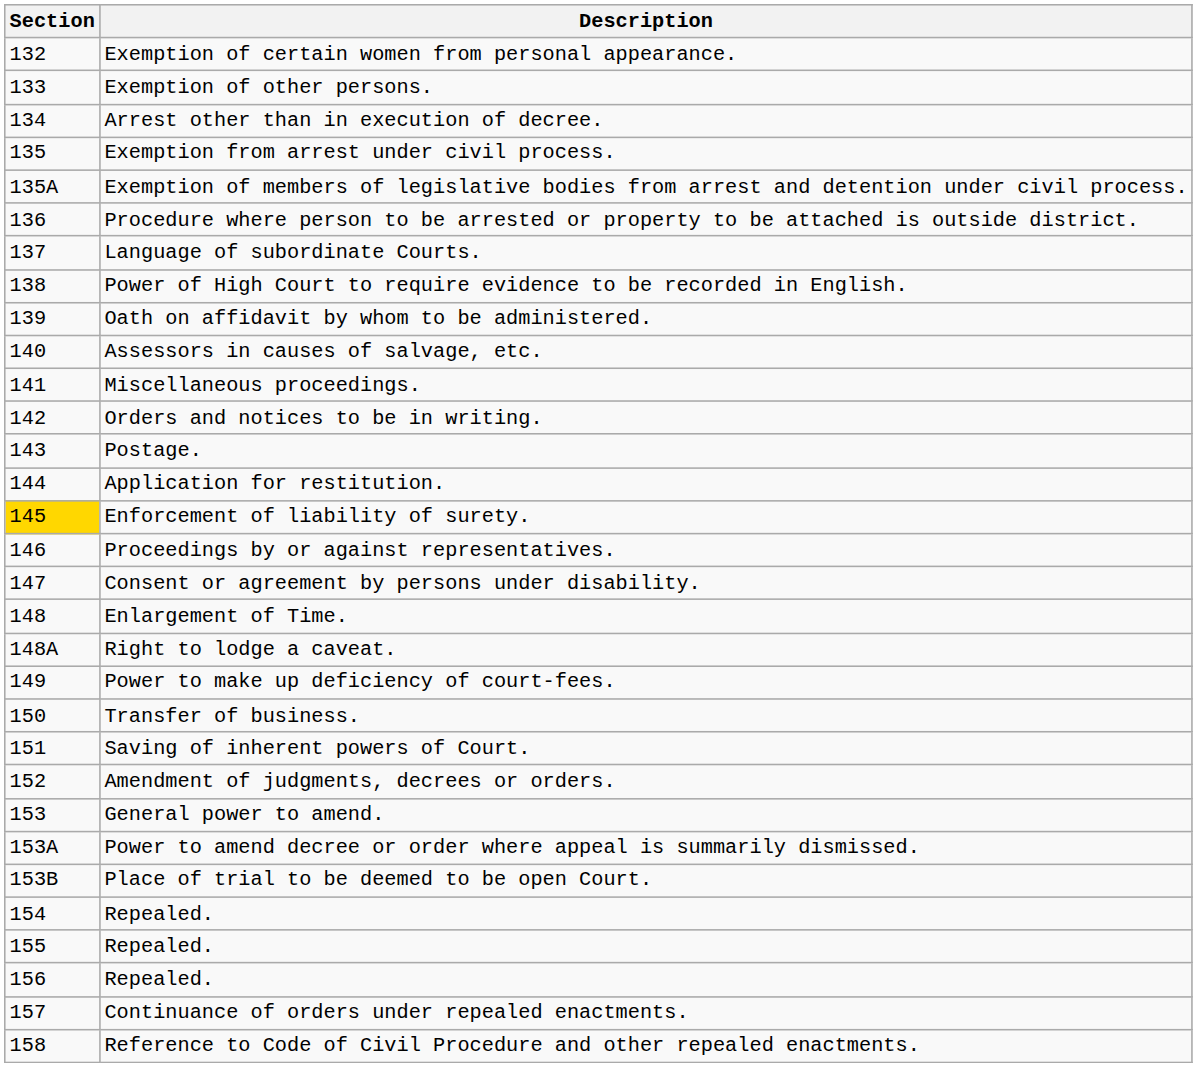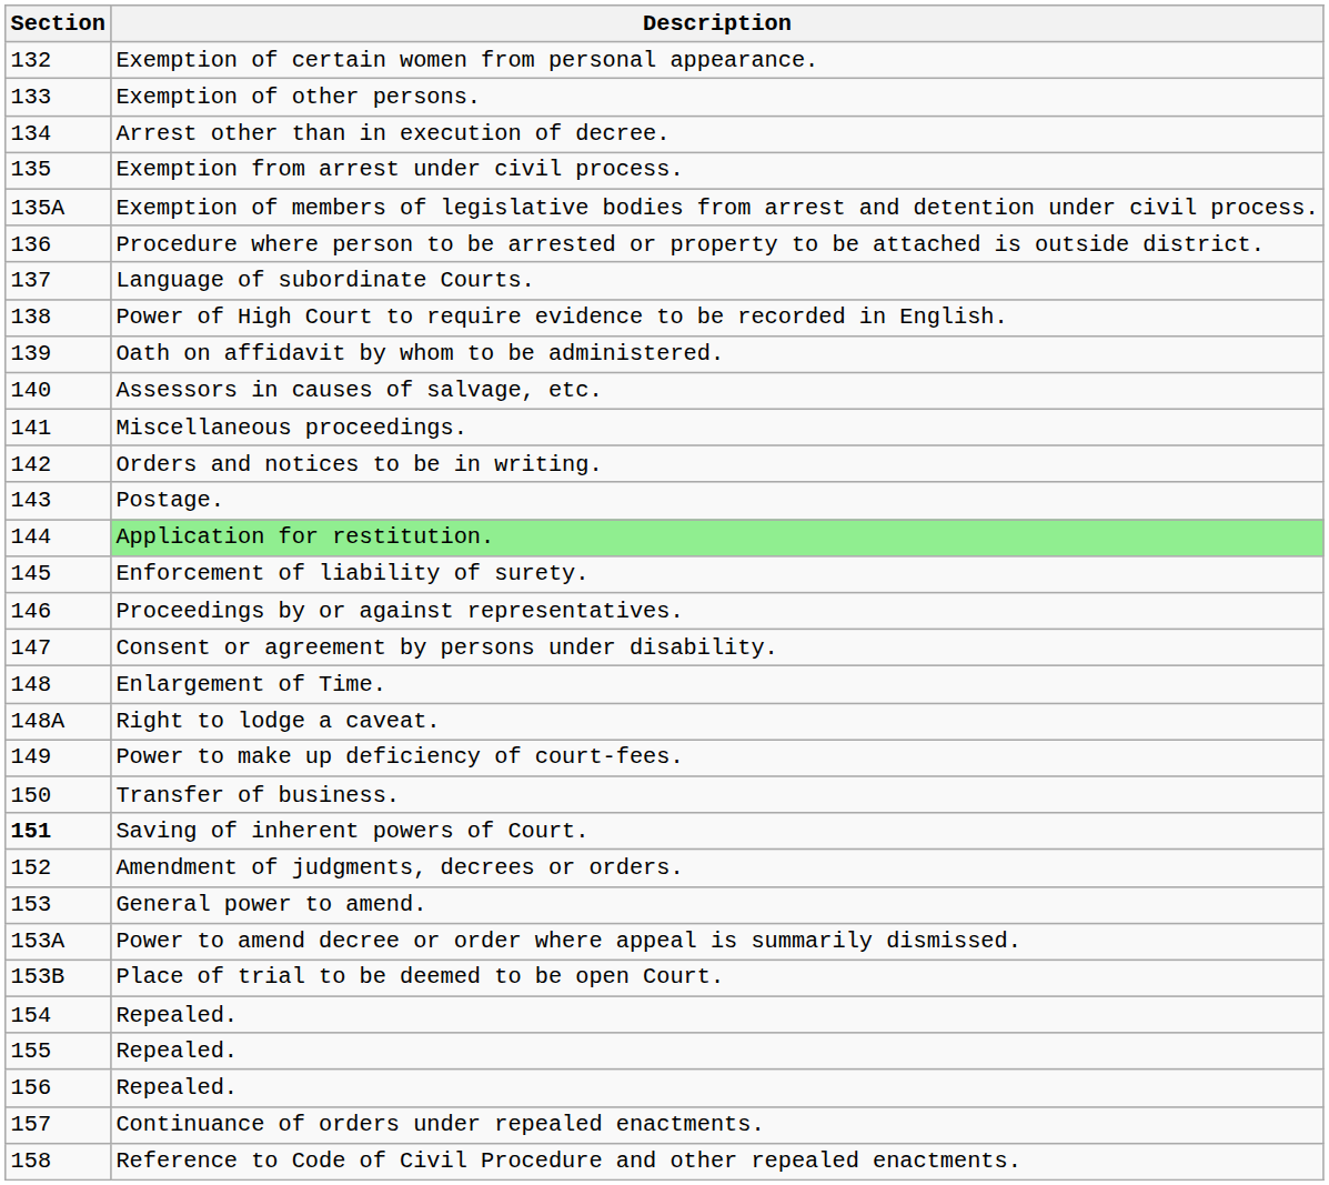row 15 | Description: no background -> lightgreen background
row 16 | Section: gold background -> no background
row 23 | Section: normal -> bold
